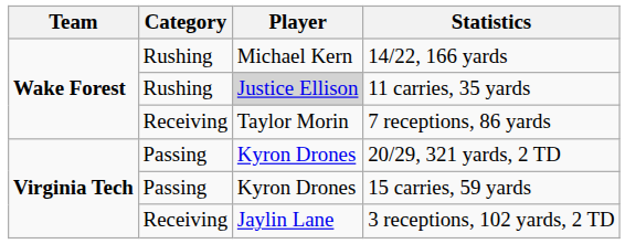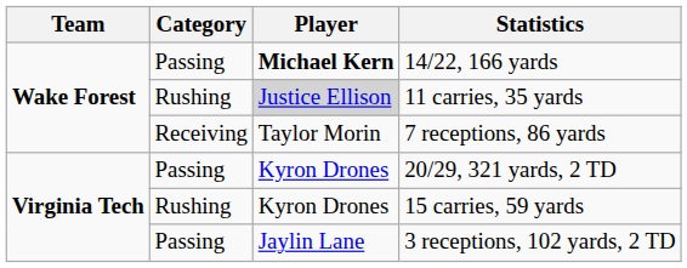14/22, 166 yards | Category: Rushing -> Passing
14/22, 166 yards | Player: normal -> bold
15 carries, 59 yards | Category: Passing -> Rushing
3 receptions, 102 yards, 2 TD | Category: Receiving -> Passing
